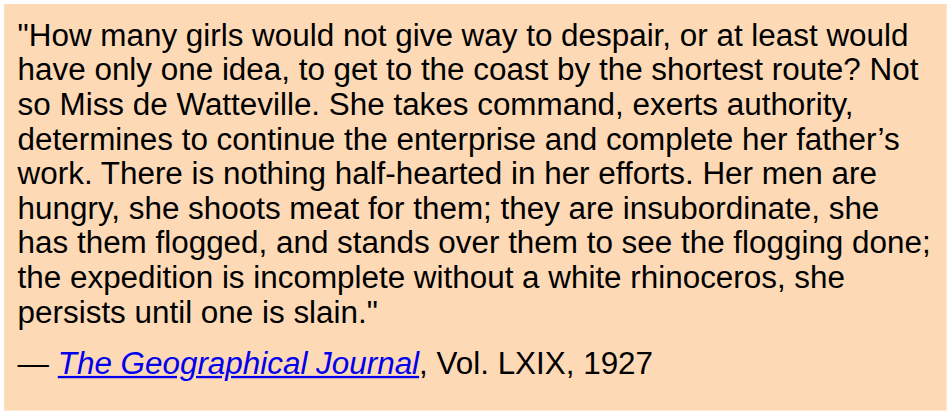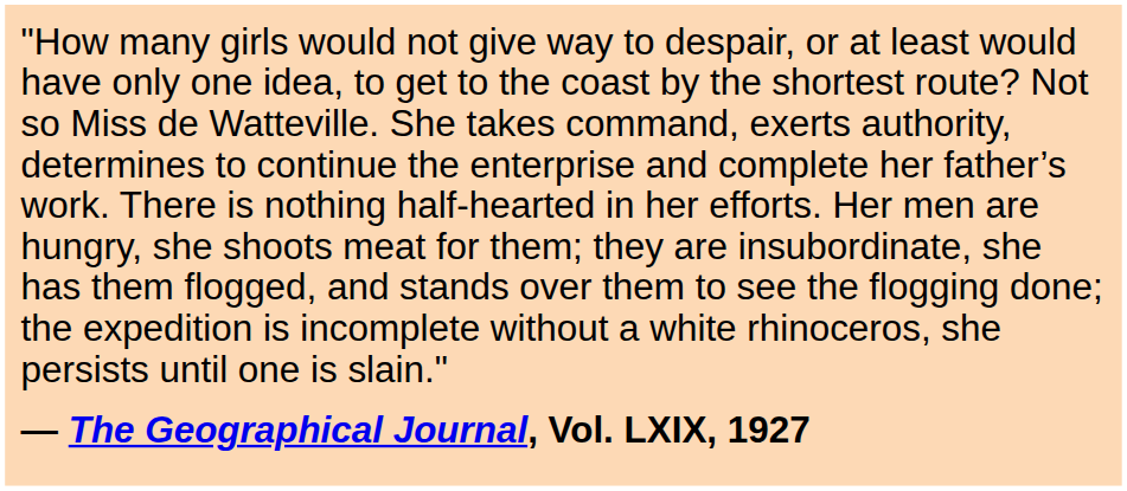row 2 | column 1: normal -> bold
